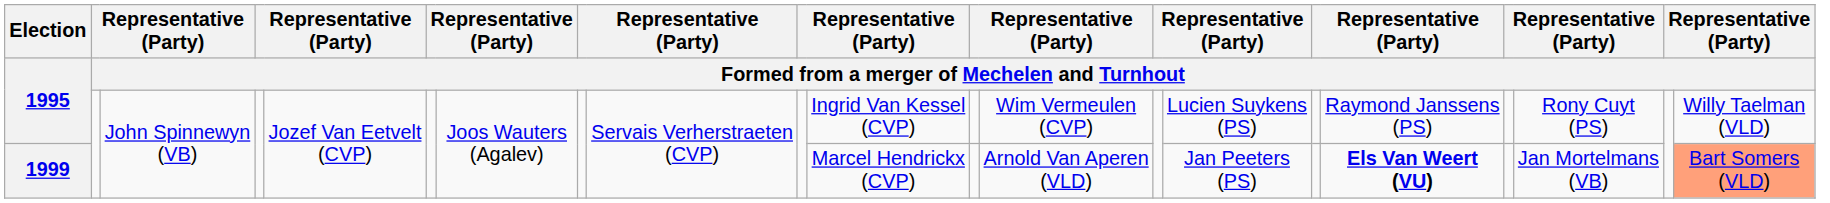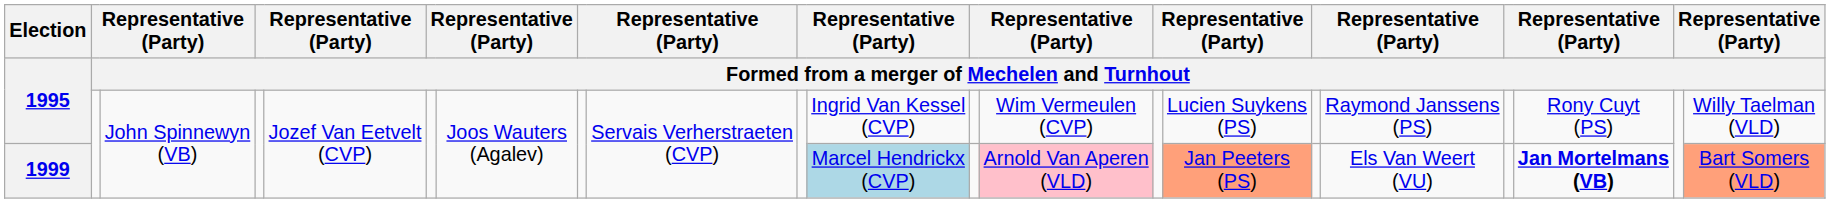1999 | column 11: no background -> lightblue background
1999 | column 13: no background -> pink background
1999 | column 15: no background -> lightsalmon background
1999 | column 17: bold -> normal
1999 | column 19: normal -> bold
